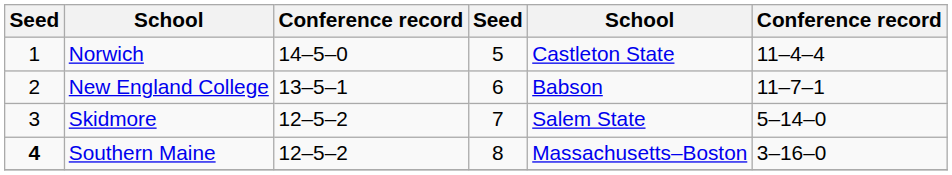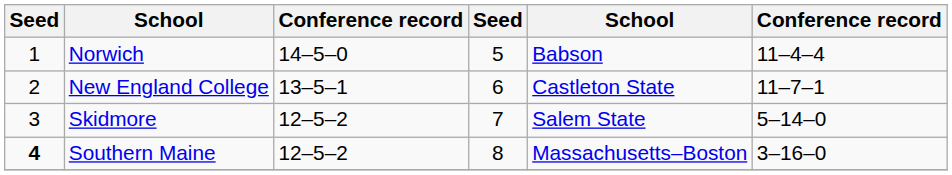Norwich | column 5: Castleton State -> Babson
New England College | column 5: Babson -> Castleton State
